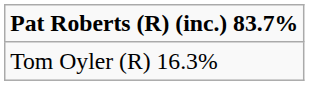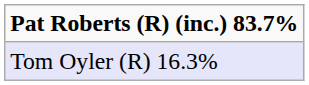row 2 | column 1: no background -> lavender background
